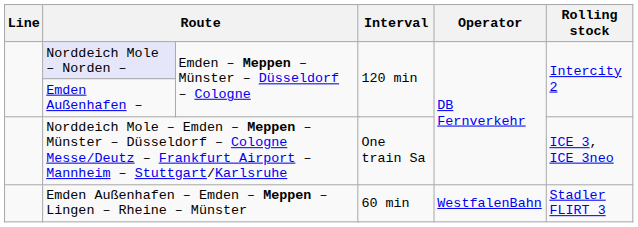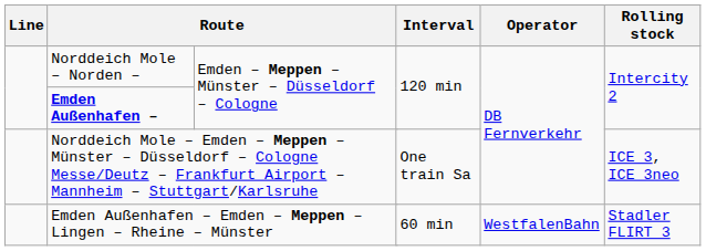Norddeich Mole – Norden – | column 2: lavender background -> no background
Emden Außenhafen – | column 2: normal -> bold
